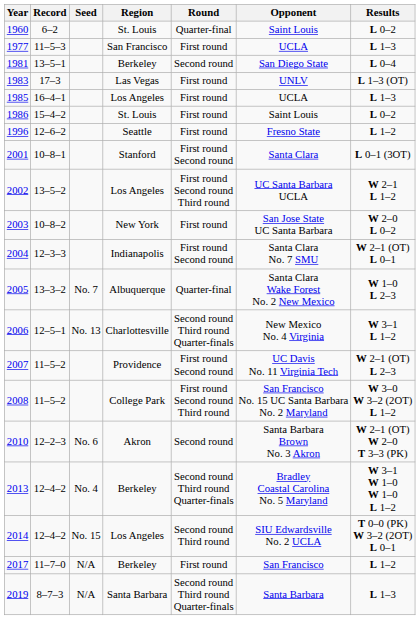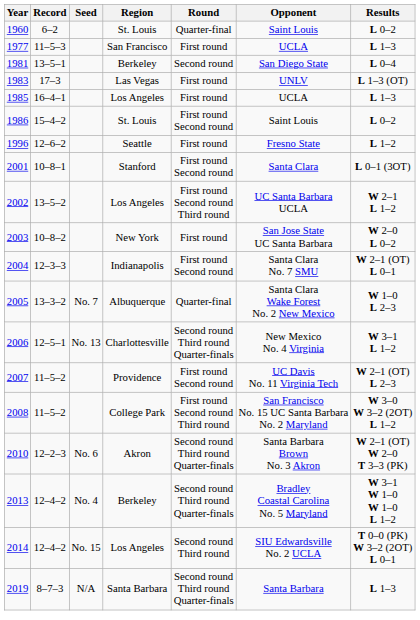1986 | Round: First round -> First round Second round
2010 | Round: Second round -> Second round Third round Quarter-finals
- row: 2017 | 11–7–0 | N/A | Berkeley | First round | San Francisco | L 1–2
